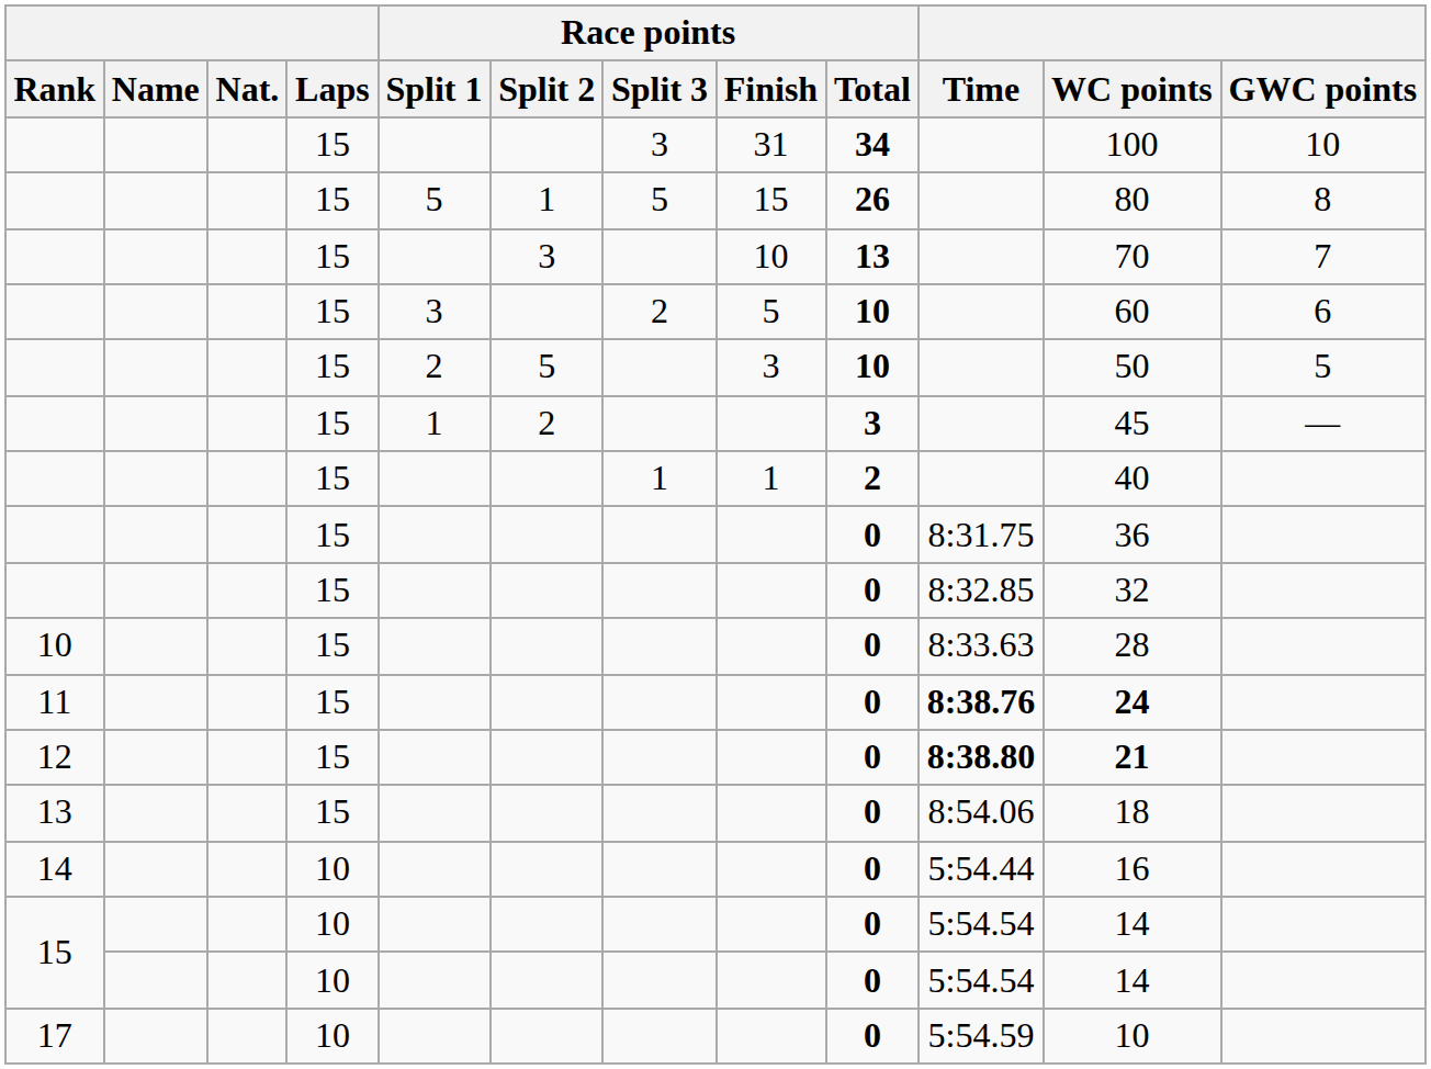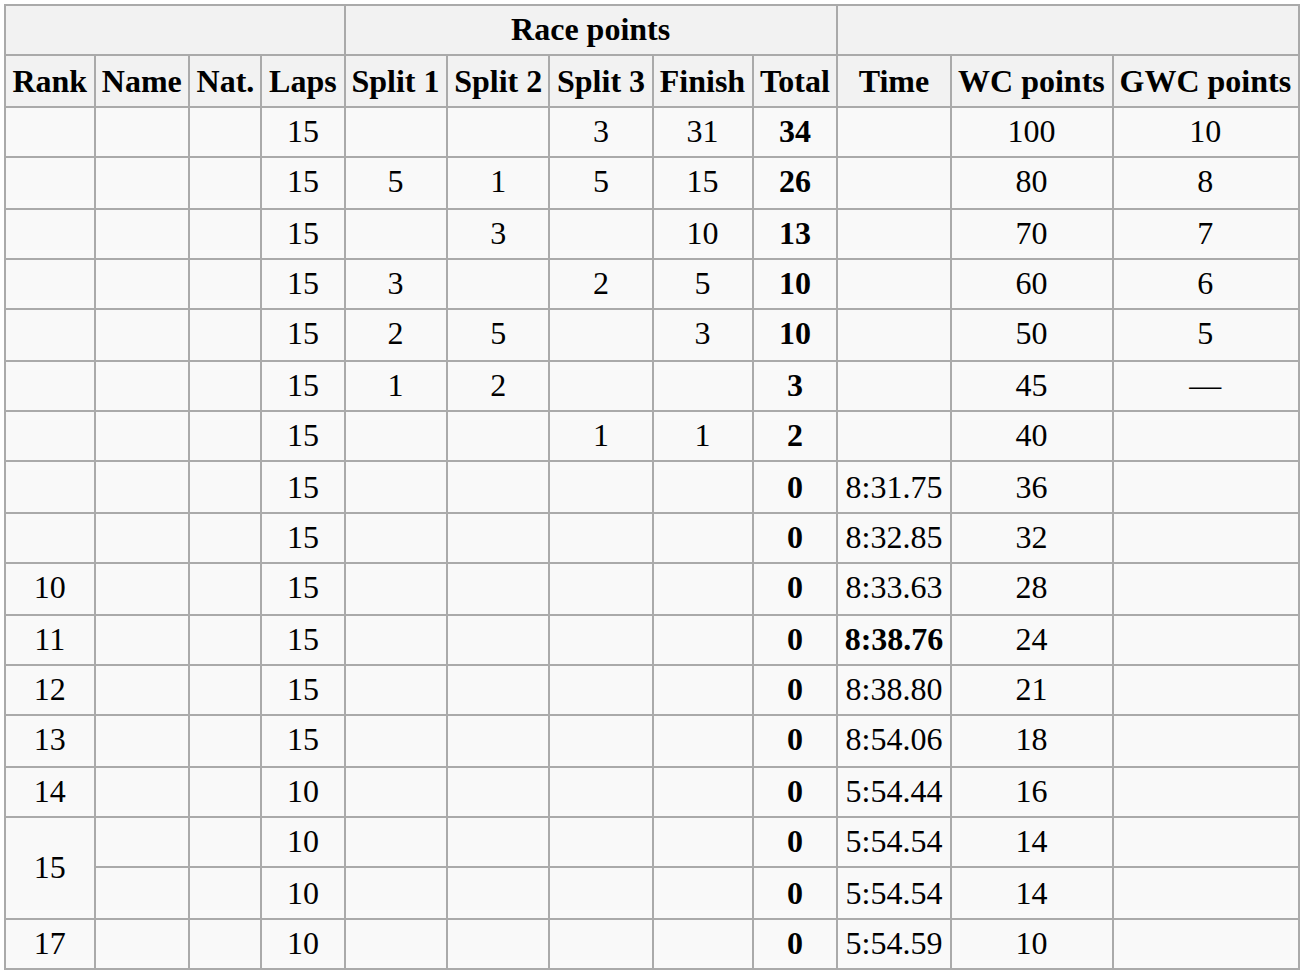11 | WC points: bold -> normal
12 | Time: bold -> normal
12 | WC points: bold -> normal
